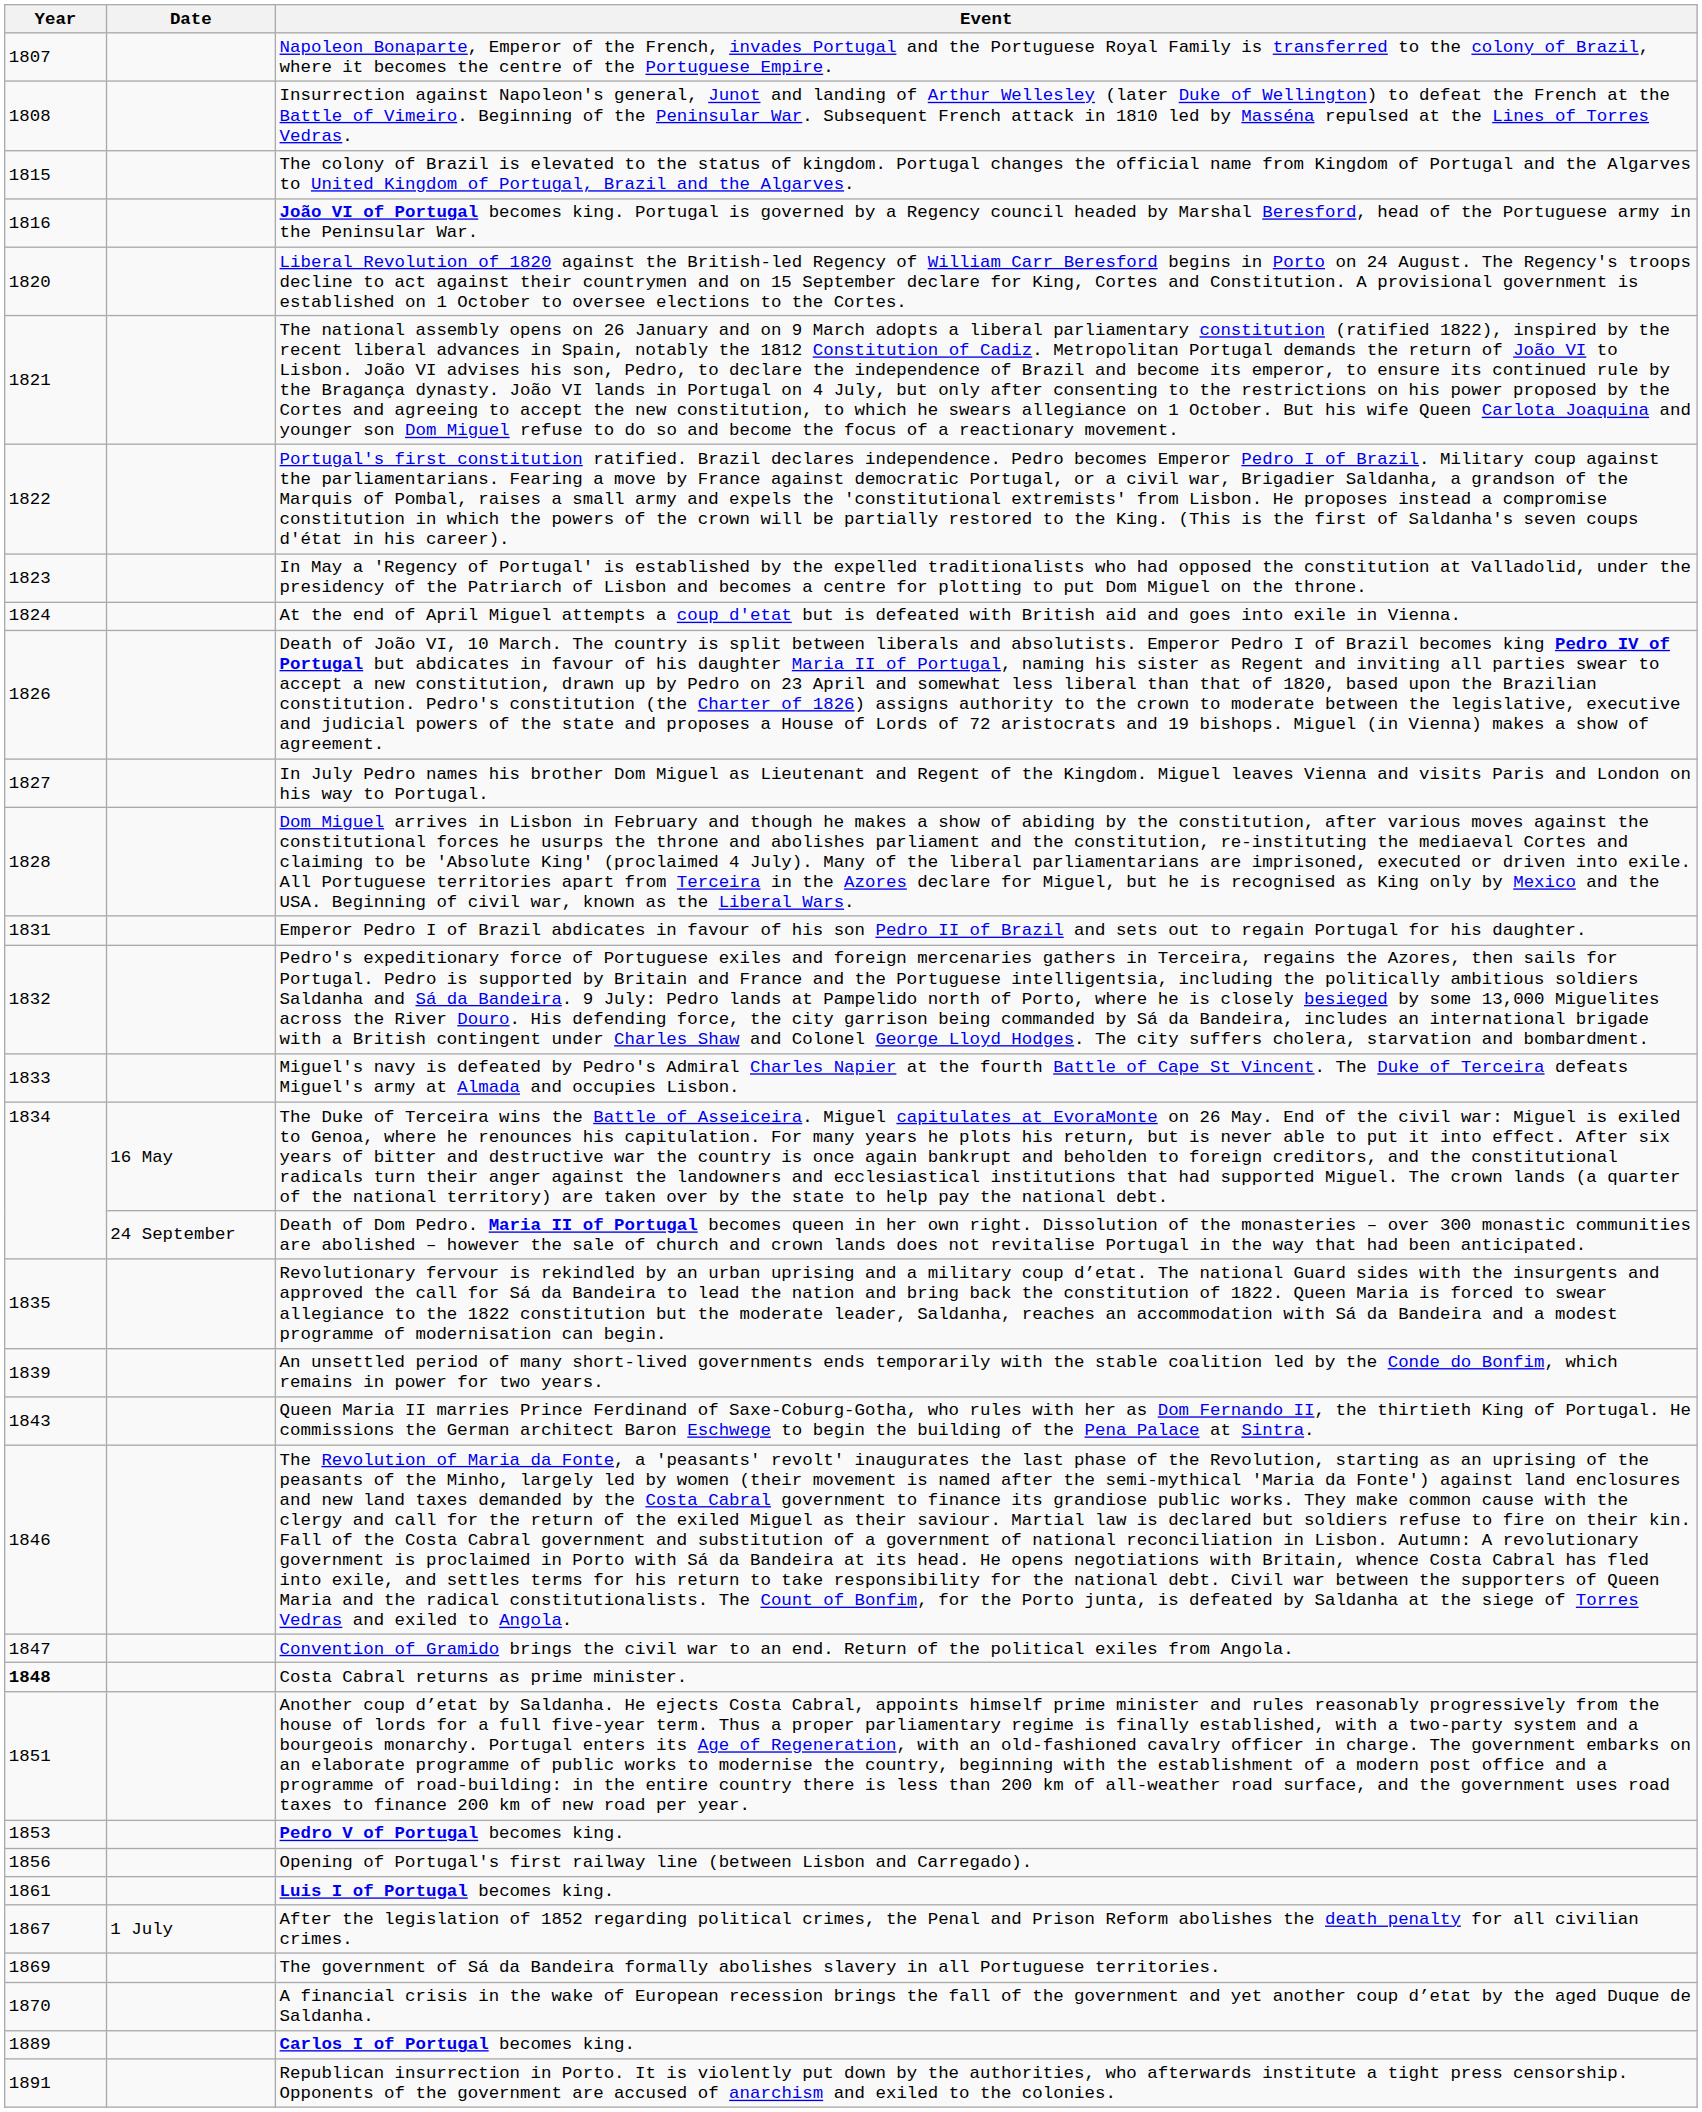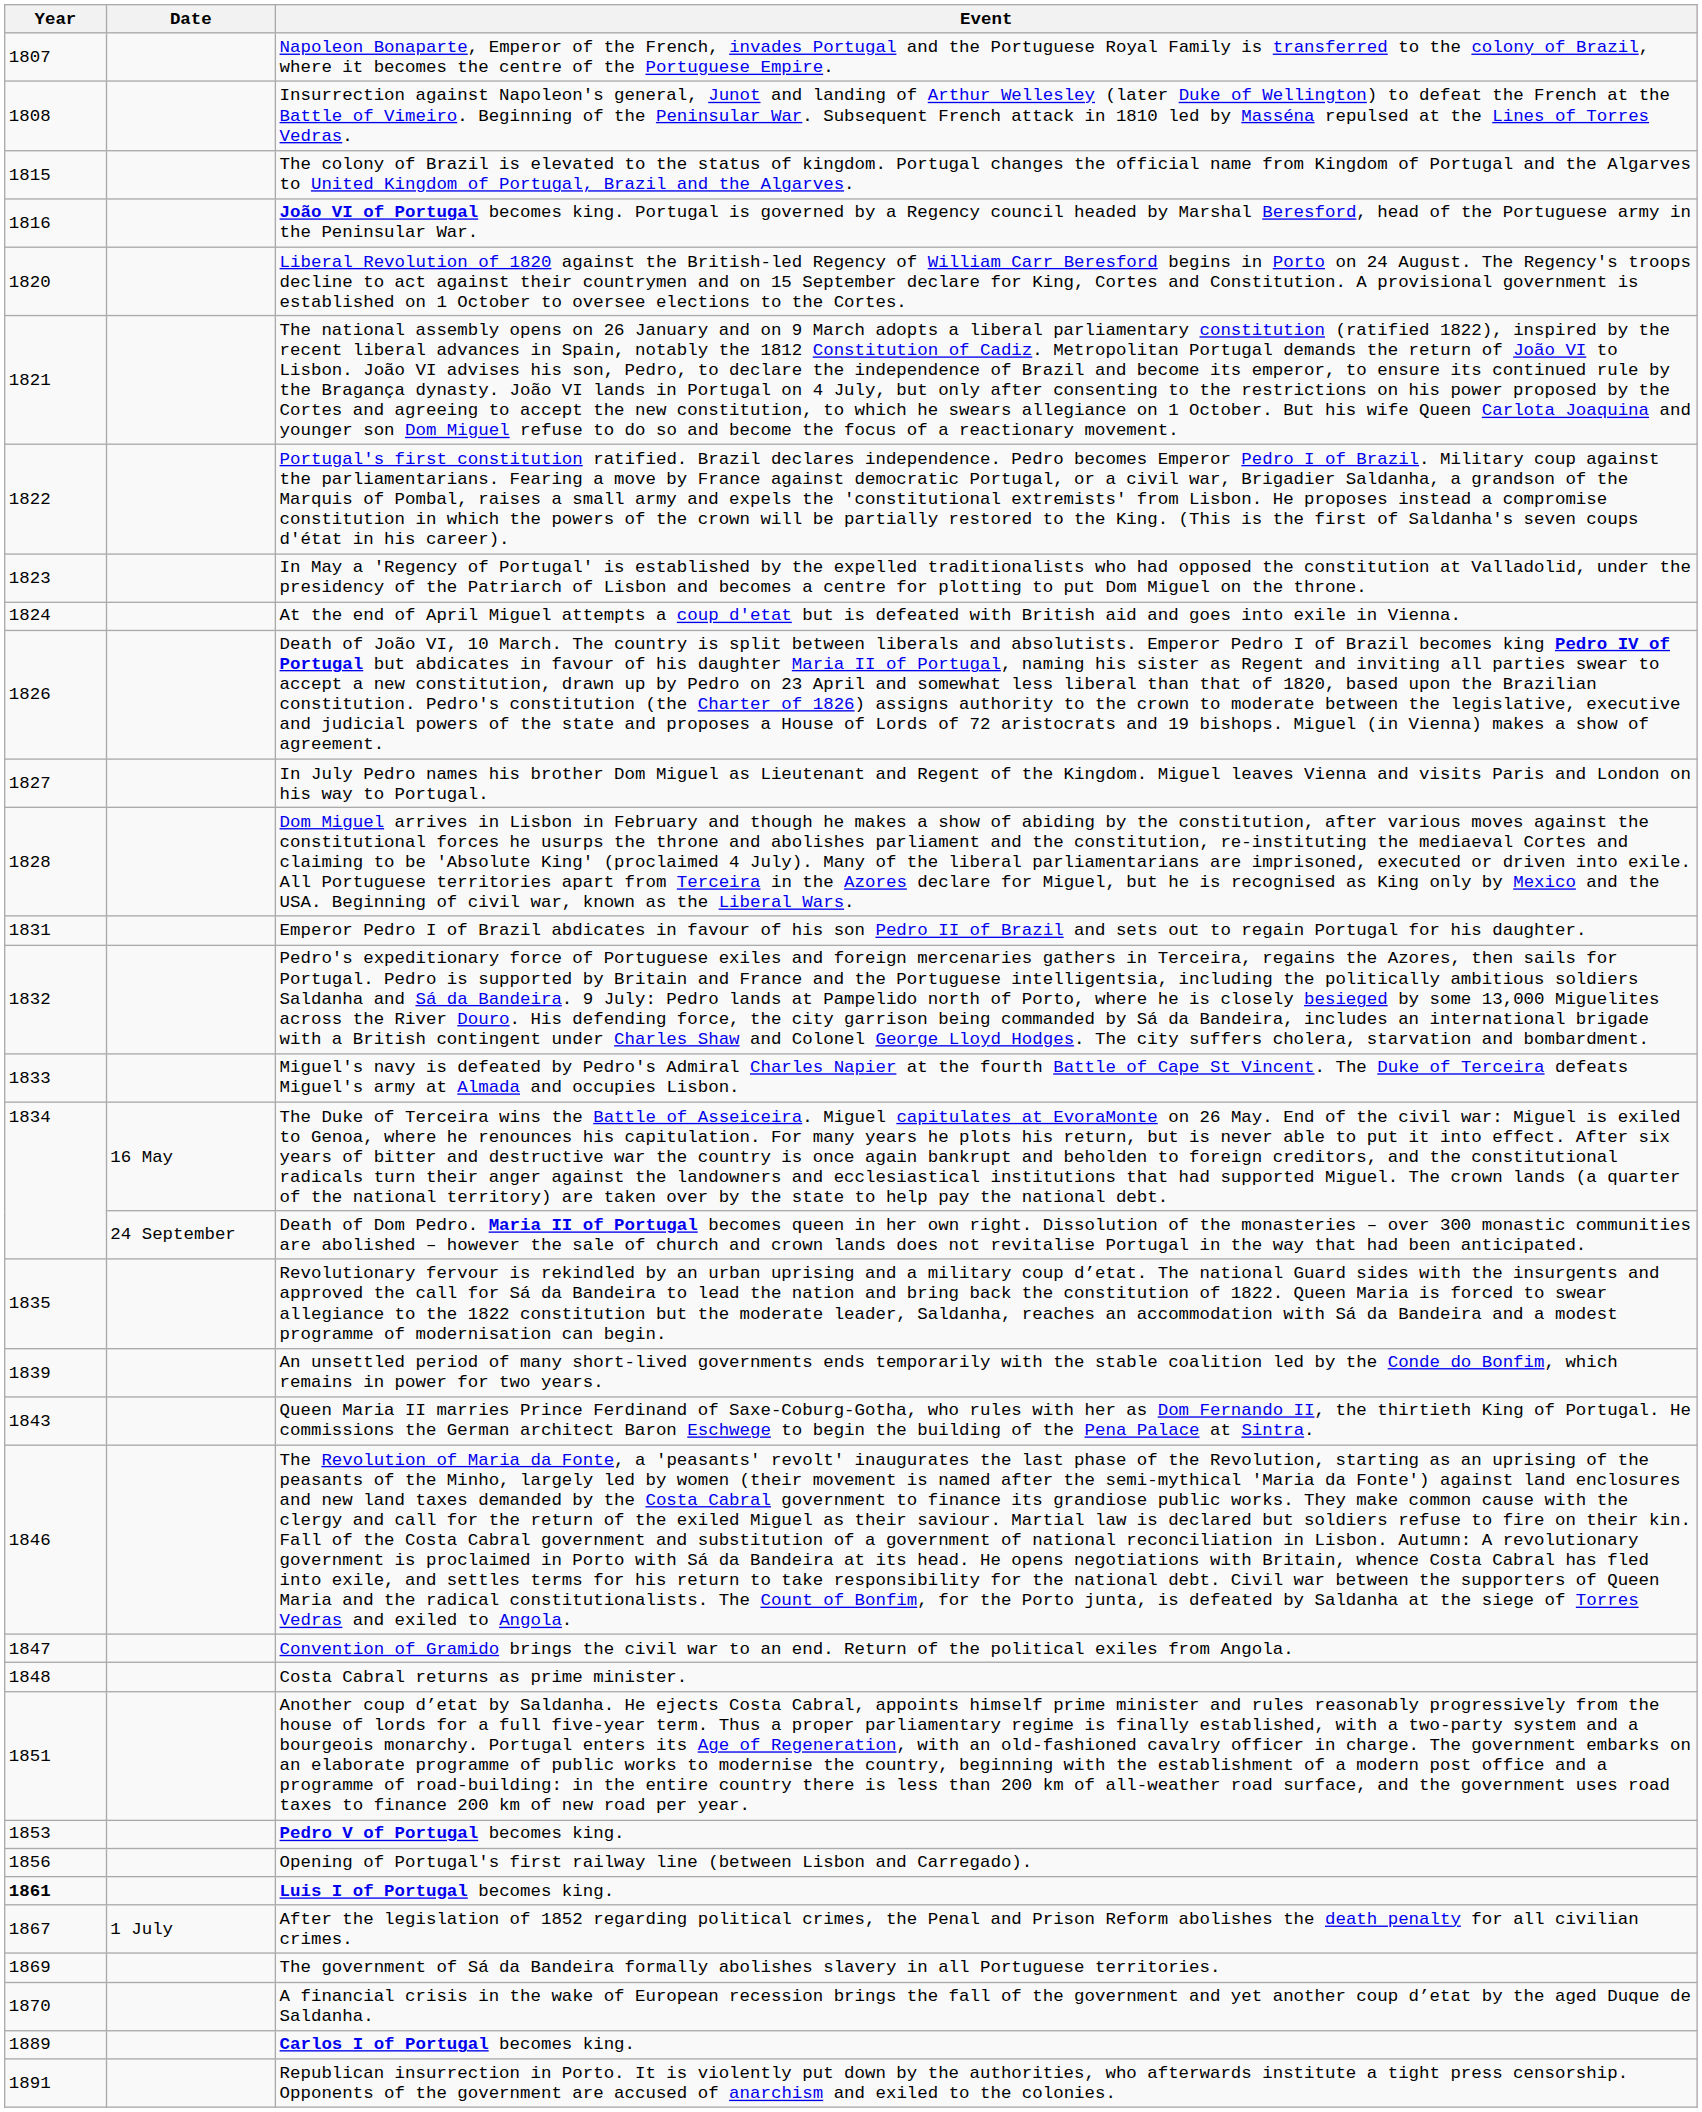Costa Cabral returns as prime minister. | Year: bold -> normal
Luis I of Portugal becomes king. | Year: normal -> bold
